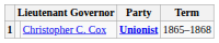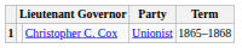1 | Party: bold -> normal
